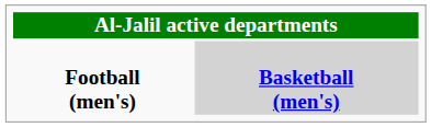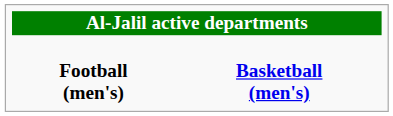Football (men's) | column 2: lightgrey background -> no background
